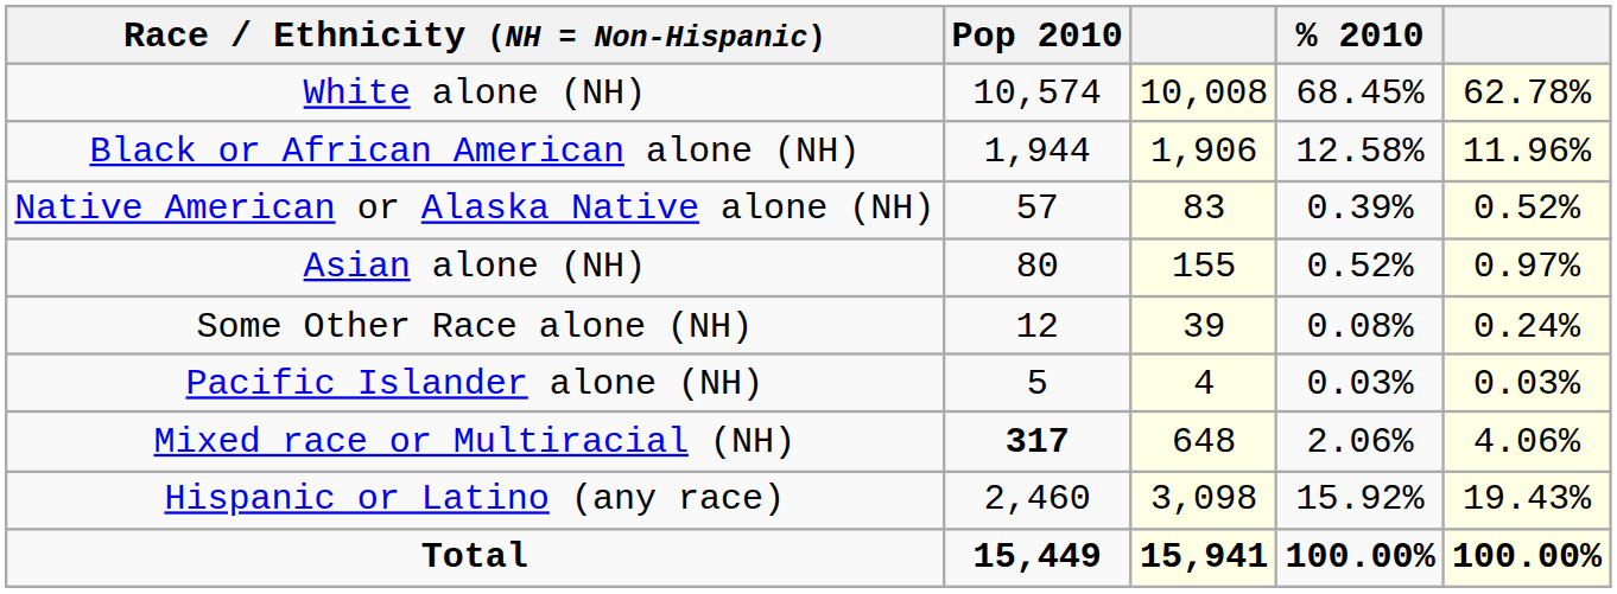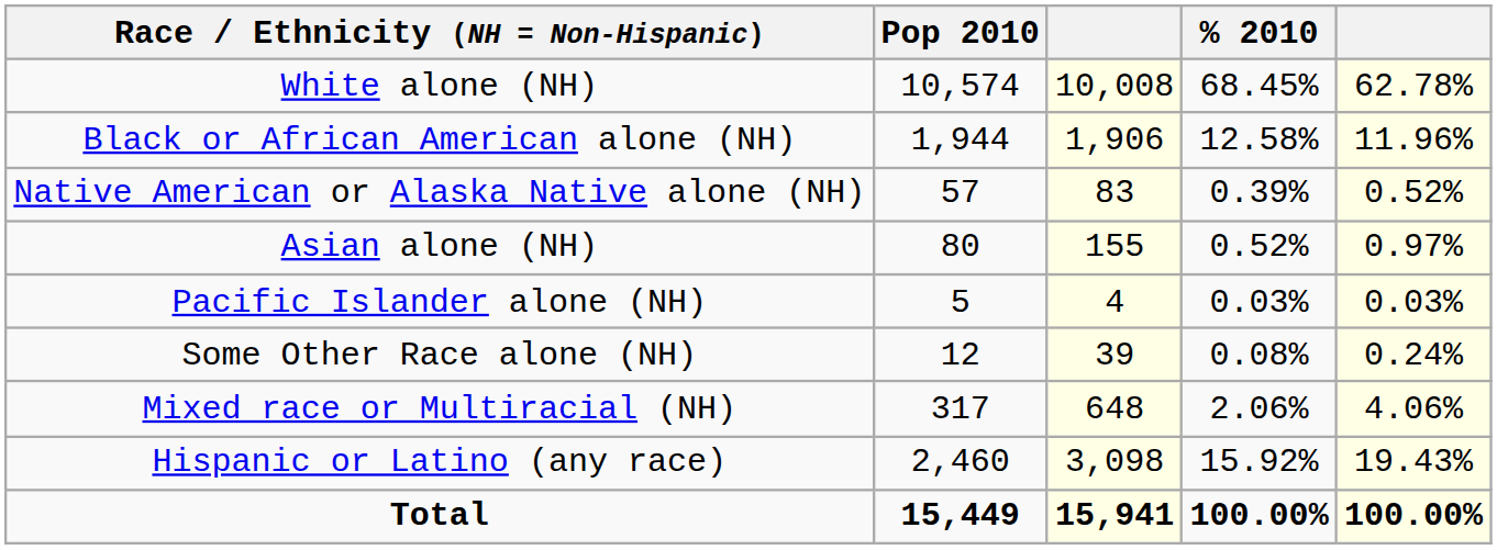rows swapped: Pacific Islander alone (NH) <-> Some Other Race alone (NH)
Mixed race or Multiracial (NH) | Pop 2010: bold -> normal
